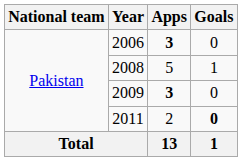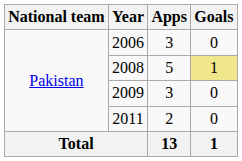2006 | Apps: bold -> normal
2008 | Goals: no background -> khaki background
2009 | Apps: bold -> normal
2011 | Goals: bold -> normal
